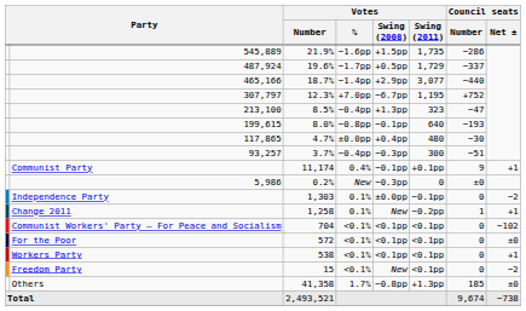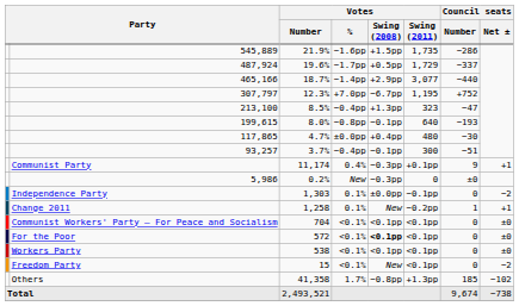93,257 | Votes / Swing (2008): −0.3pp -> −0.1pp
Communist Party | Votes / Swing (2008): −0.1pp -> −0.3pp
Communist Workers' Party – For Peace and Socialism | Council seats / Net ±: −102 -> ±0
For the Poor | Votes / Swing (2008): normal -> bold
Workers Party | Council seats / Net ±: +1 -> ±0
Others | Council seats / Net ±: ±0 -> −102
